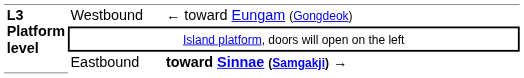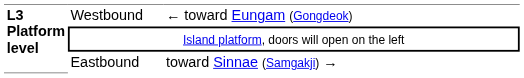Eastbound | column 3: bold -> normal
